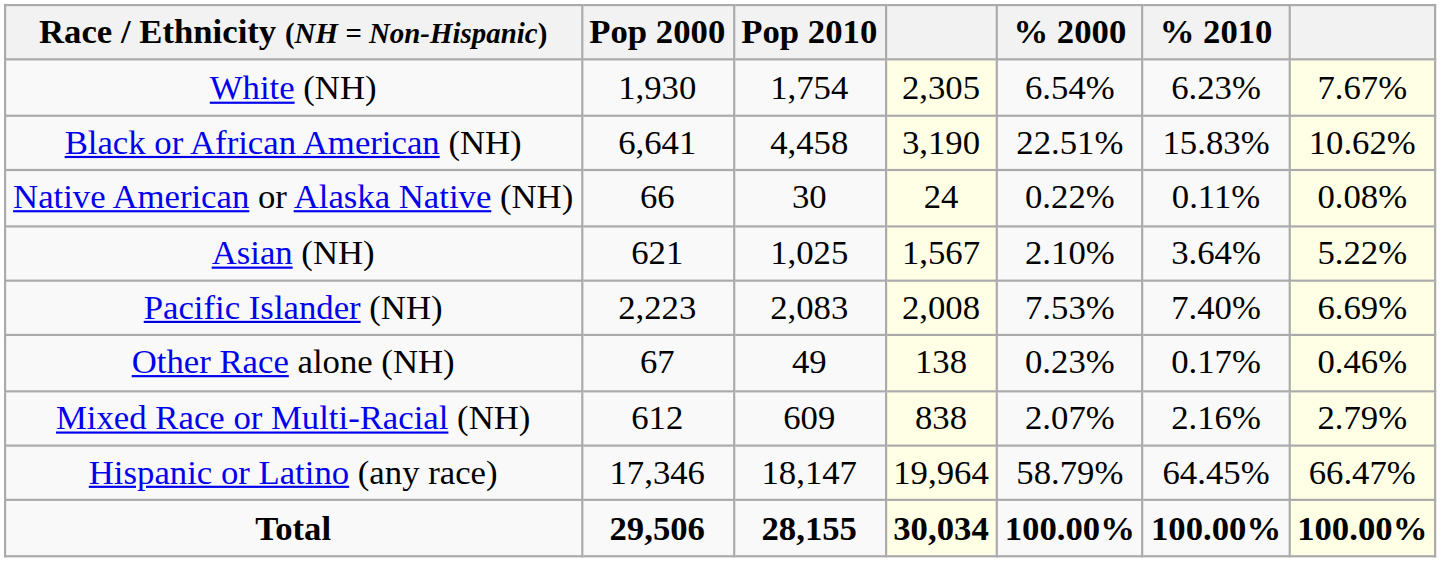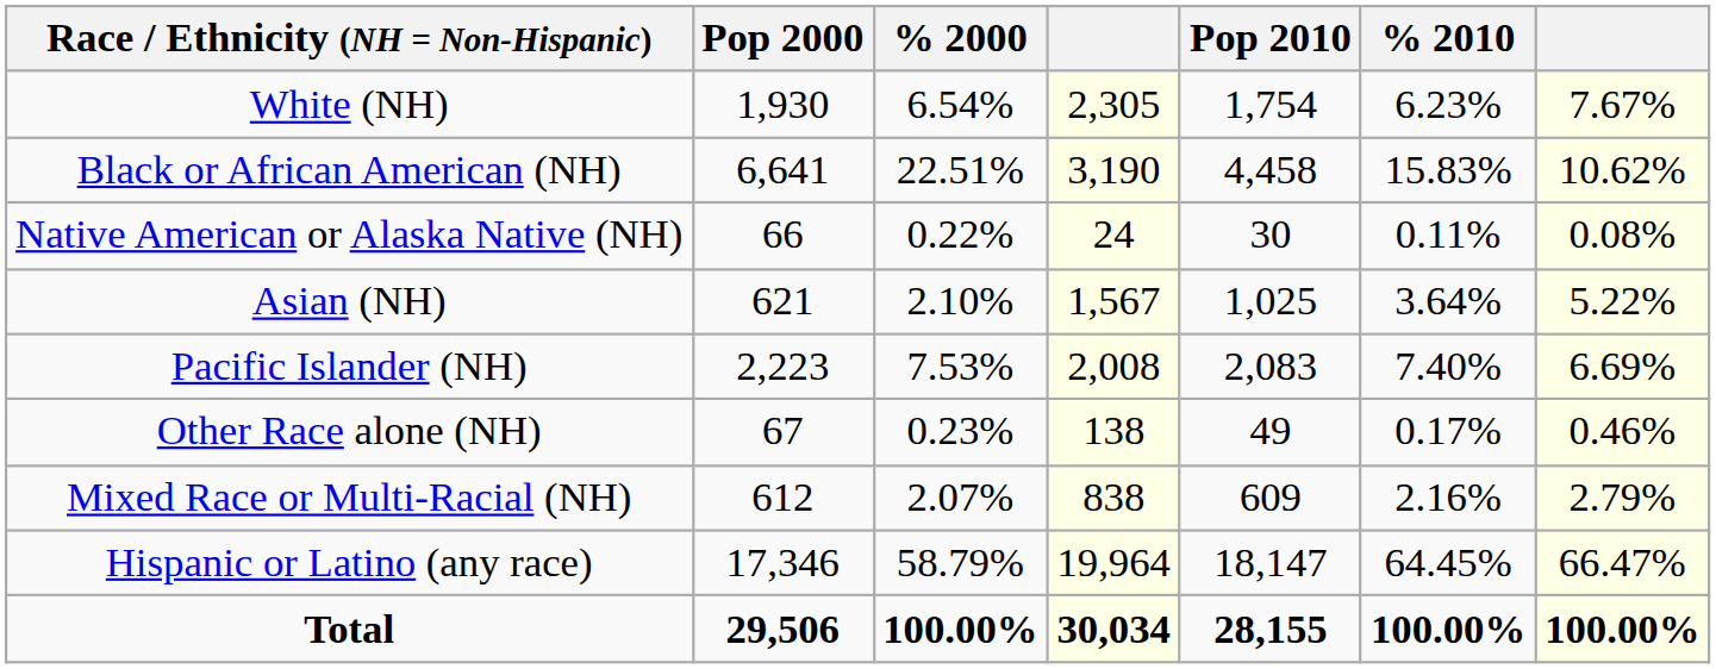columns swapped: Pop 2010 <-> % 2000
